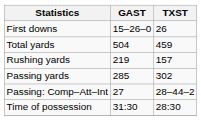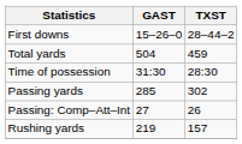First downs | TXST: 26 -> 28–44–2
rows swapped: Rushing yards <-> Time of possession
Passing: Comp–Att–Int | TXST: 28–44–2 -> 26
